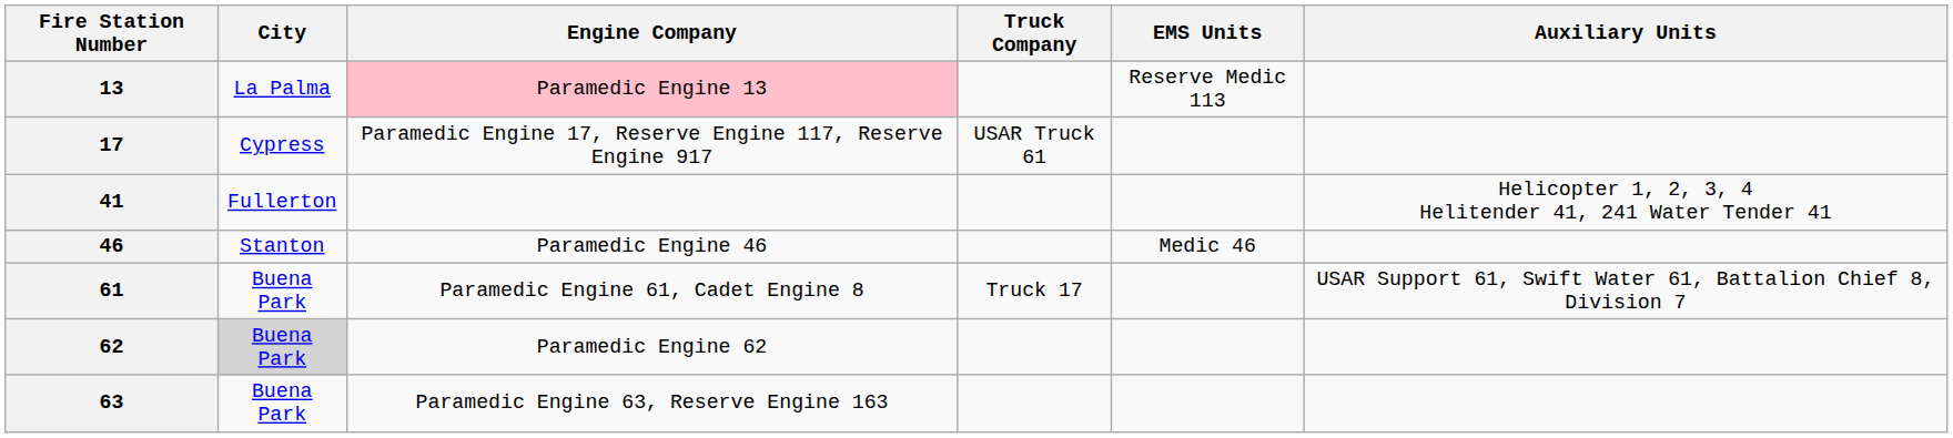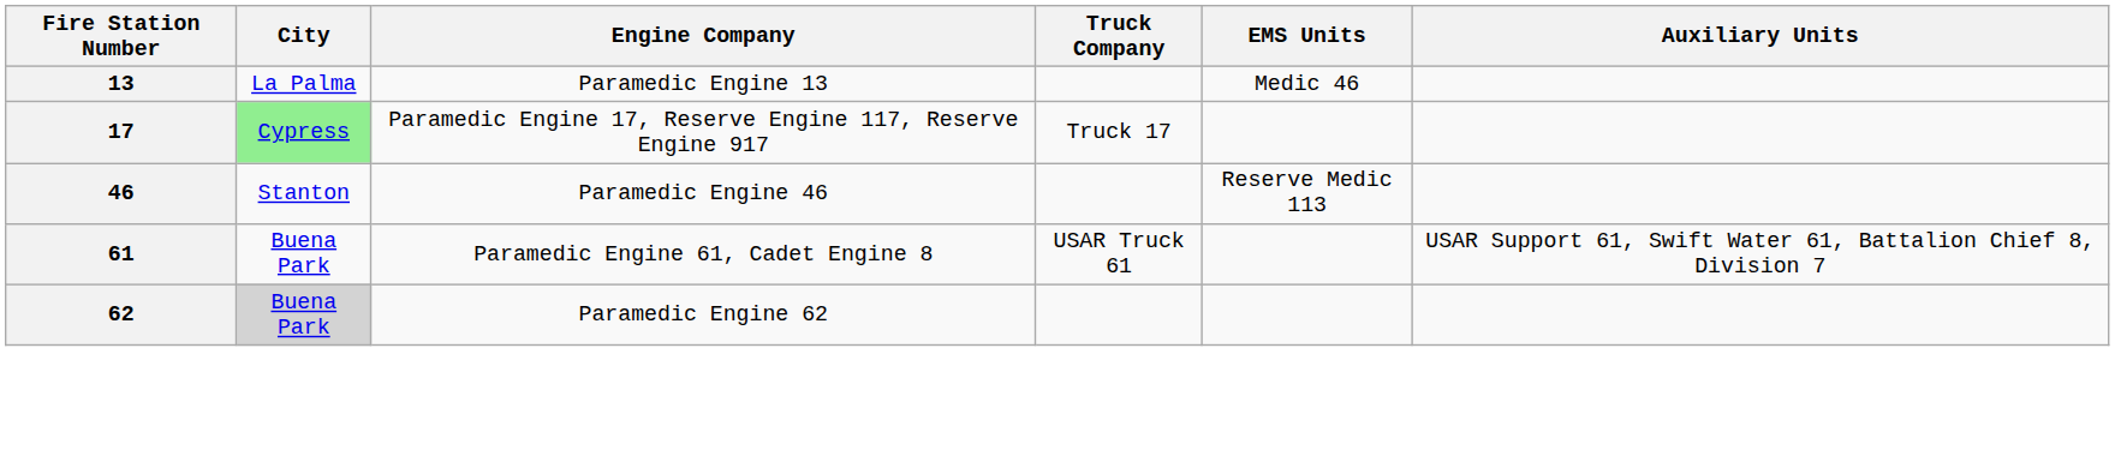13 | Engine Company: pink background -> no background
13 | EMS Units: Reserve Medic 113 -> Medic 46
17 | City: no background -> lightgreen background
17 | Truck Company: USAR Truck 61 -> Truck 17
- row: 41 | Fullerton | Helicopter 1, 2, 3, 4 Helitender 41, 241 Water Tender 41
46 | EMS Units: Medic 46 -> Reserve Medic 113
61 | Truck Company: Truck 17 -> USAR Truck 61
- row: 63 | Buena Park | Paramedic Engine 63, Reserve Engine 163
